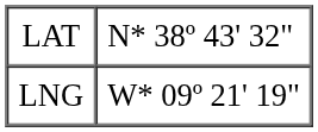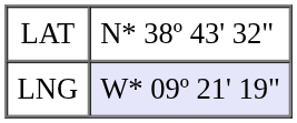LNG | column 2: no background -> lavender background
